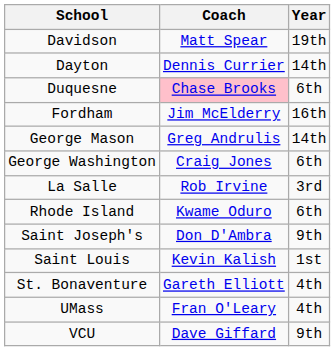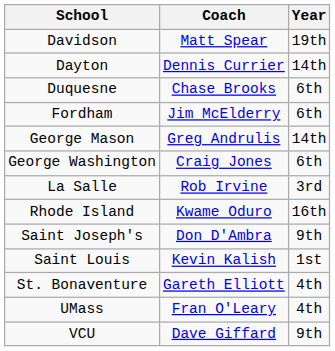Duquesne | Coach: pink background -> no background
Fordham | Year: 16th -> 6th
Rhode Island | Year: 6th -> 16th
